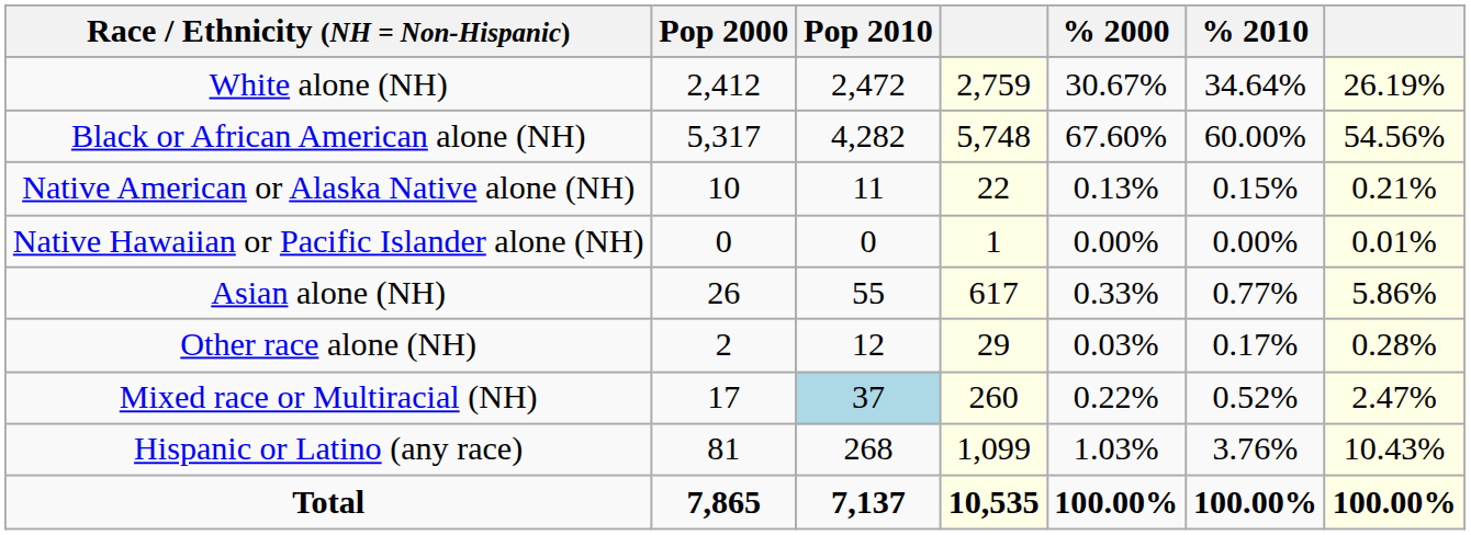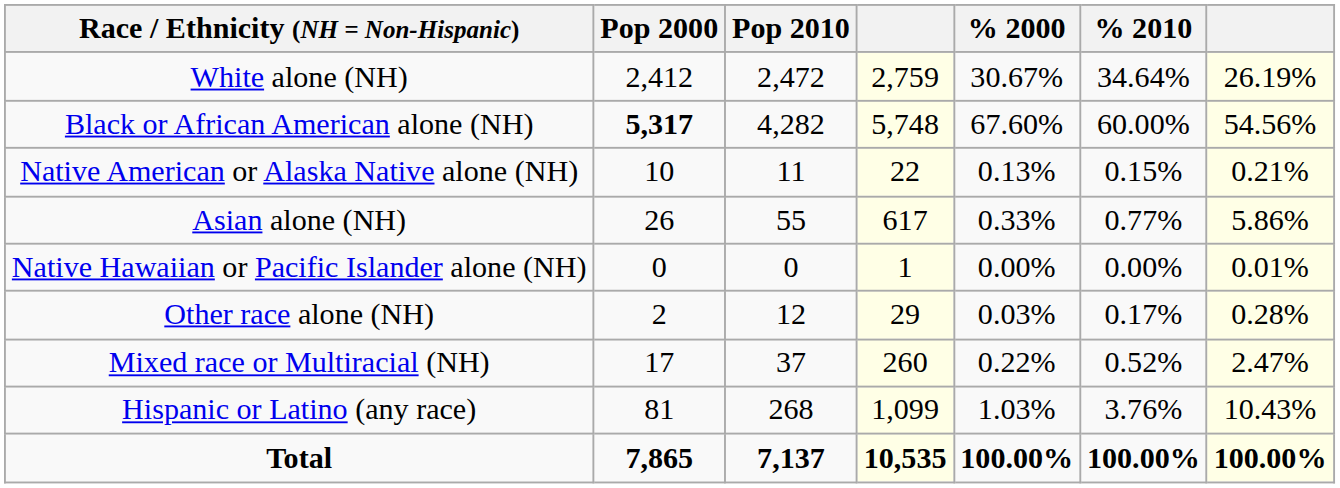Black or African American alone (NH) | Pop 2000: normal -> bold
rows swapped: Asian alone (NH) <-> Native Hawaiian or Pacific Islander alone (NH)
Mixed race or Multiracial (NH) | Pop 2010: lightblue background -> no background
